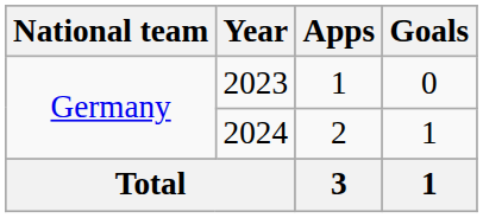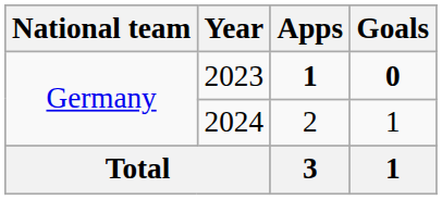2023 | Apps: normal -> bold
2023 | Goals: normal -> bold
